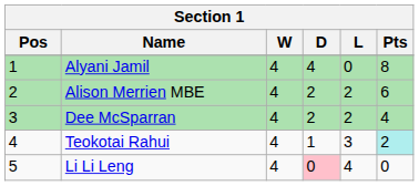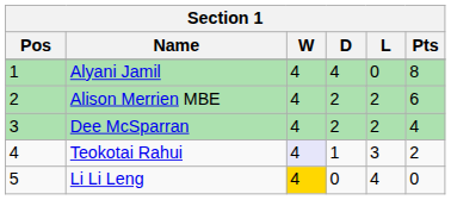Teokotai Rahui | W: no background -> lavender background
Teokotai Rahui | Pts: paleturquoise background -> no background
Li Li Leng | W: no background -> gold background
Li Li Leng | D: pink background -> no background
